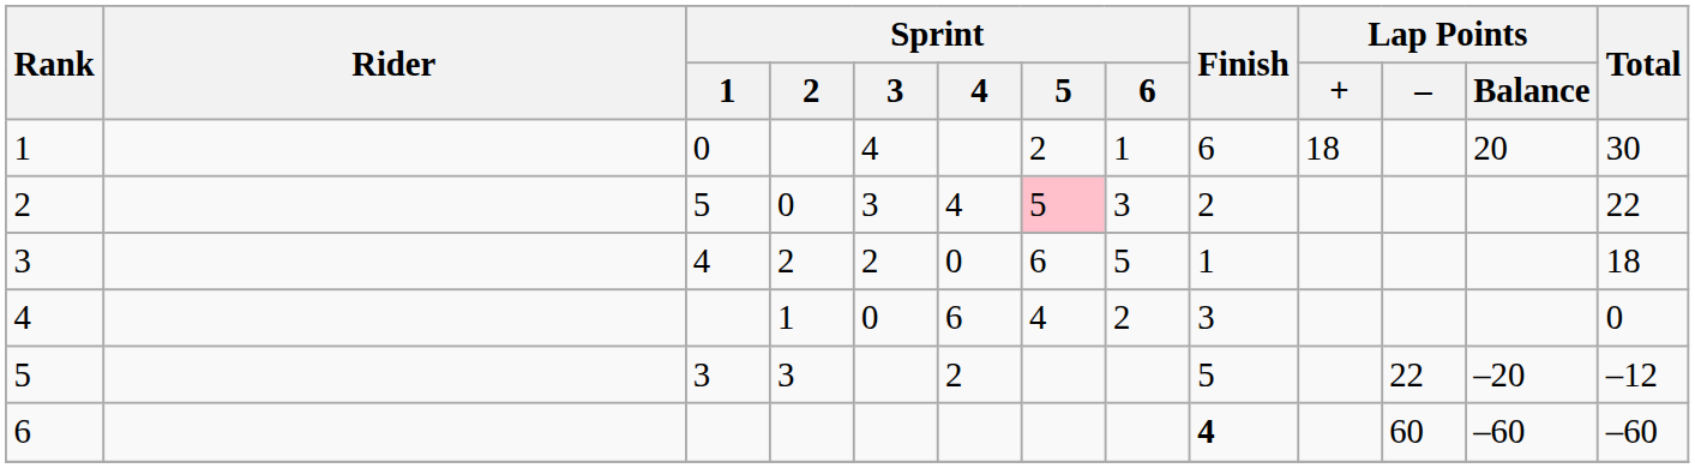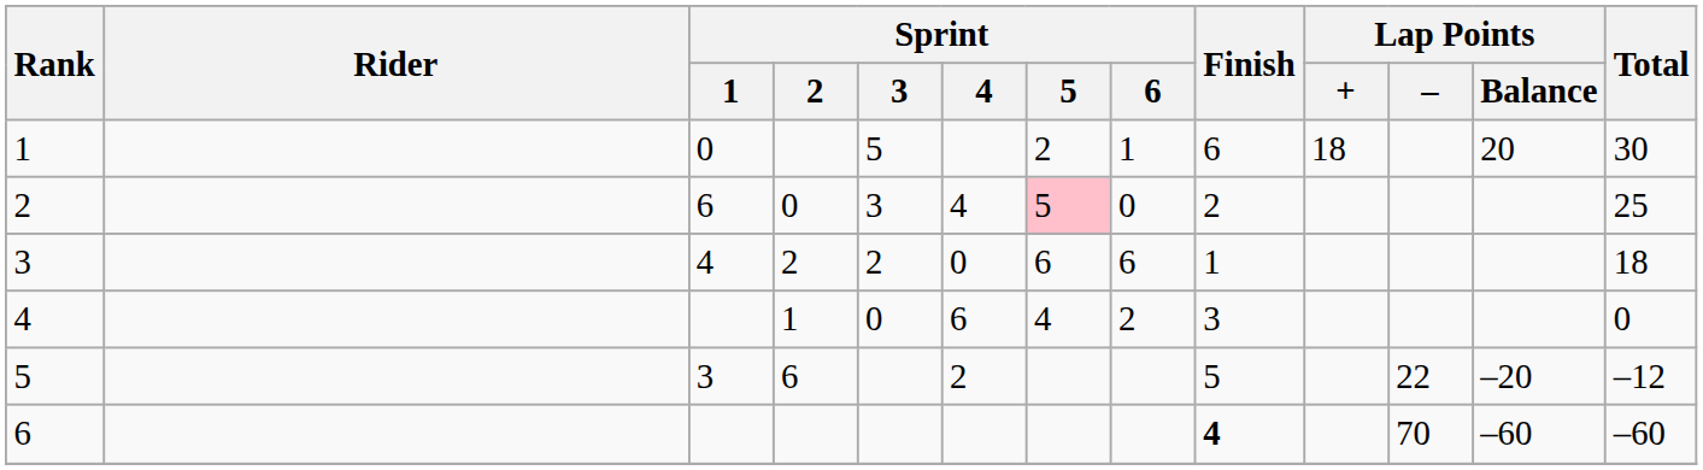row 3 | Sprint / 3: 4 -> 5
row 4 | Sprint / 1: 5 -> 6
row 4 | Sprint / 6: 3 -> 0
row 4 | Total: 22 -> 25
row 5 | Sprint / 6: 5 -> 6
row 7 | Sprint / 2: 3 -> 6
row 8 | Lap Points / –: 60 -> 70
